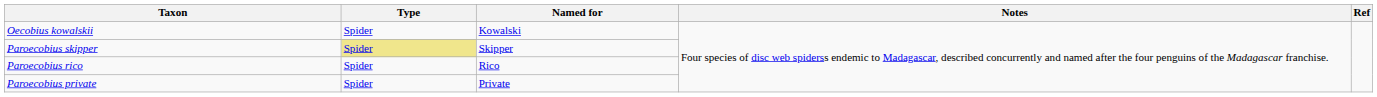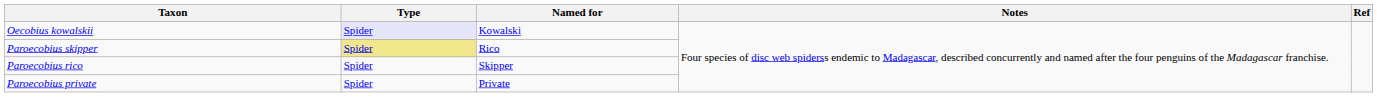Oecobius kowalskii | Type: no background -> lavender background
Paroecobius skipper | Named for: Skipper -> Rico
Paroecobius rico | Named for: Rico -> Skipper
